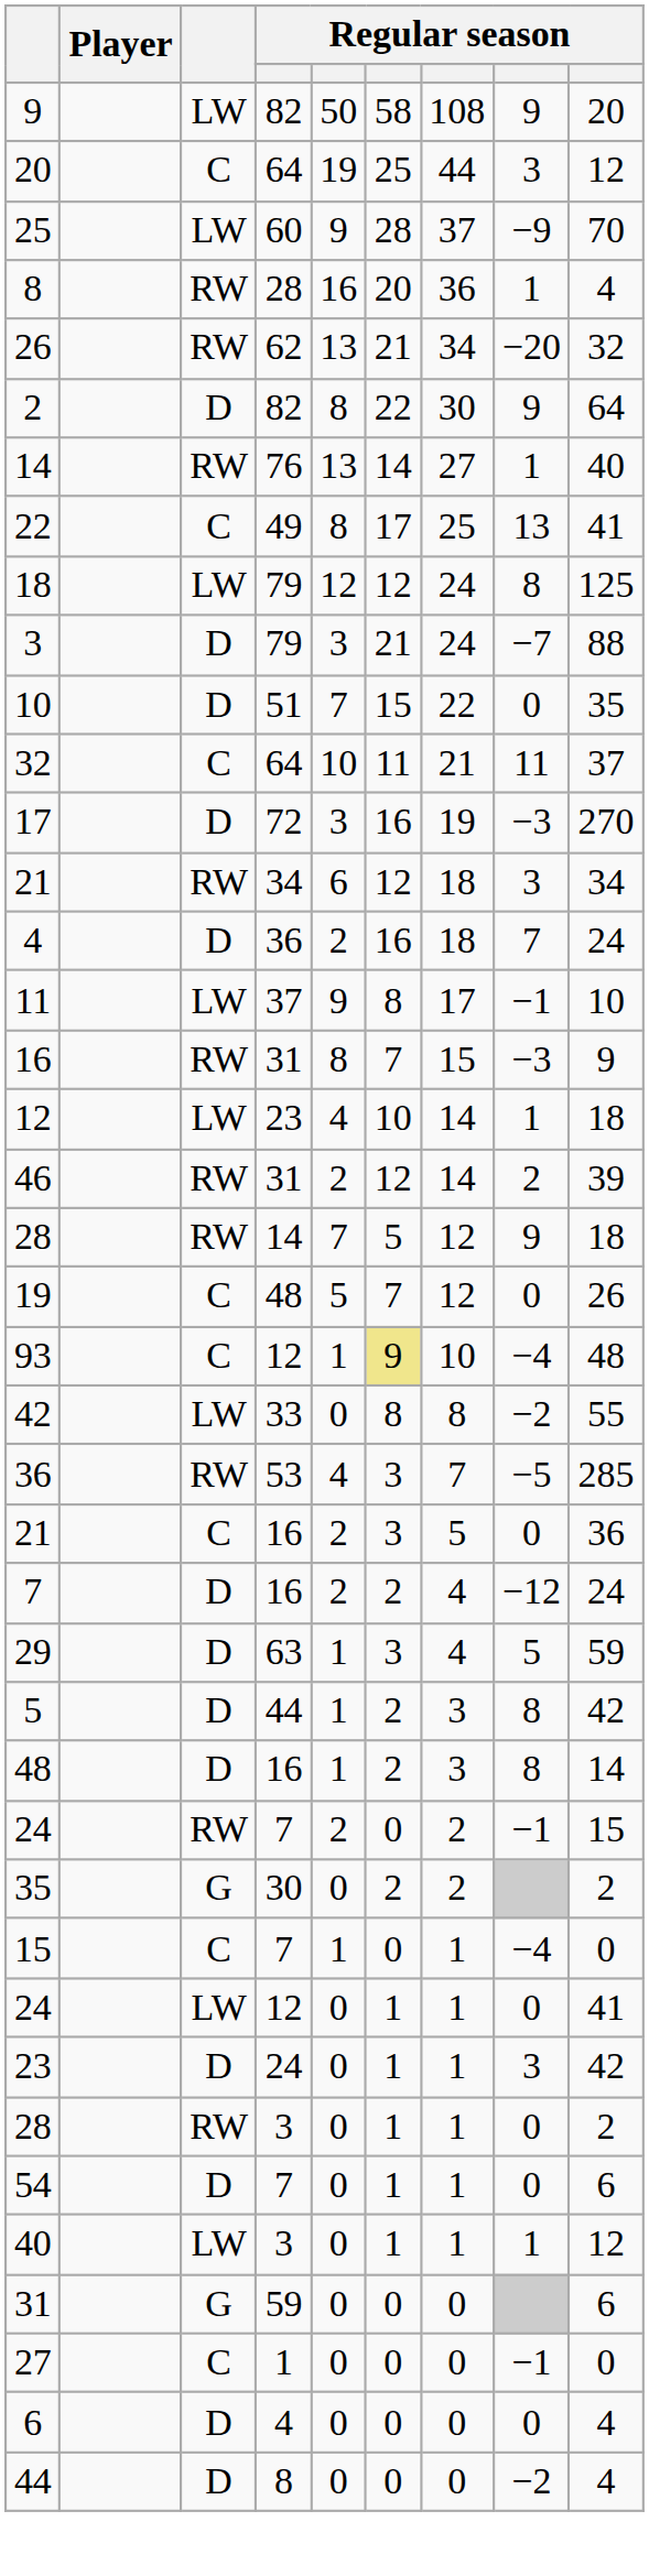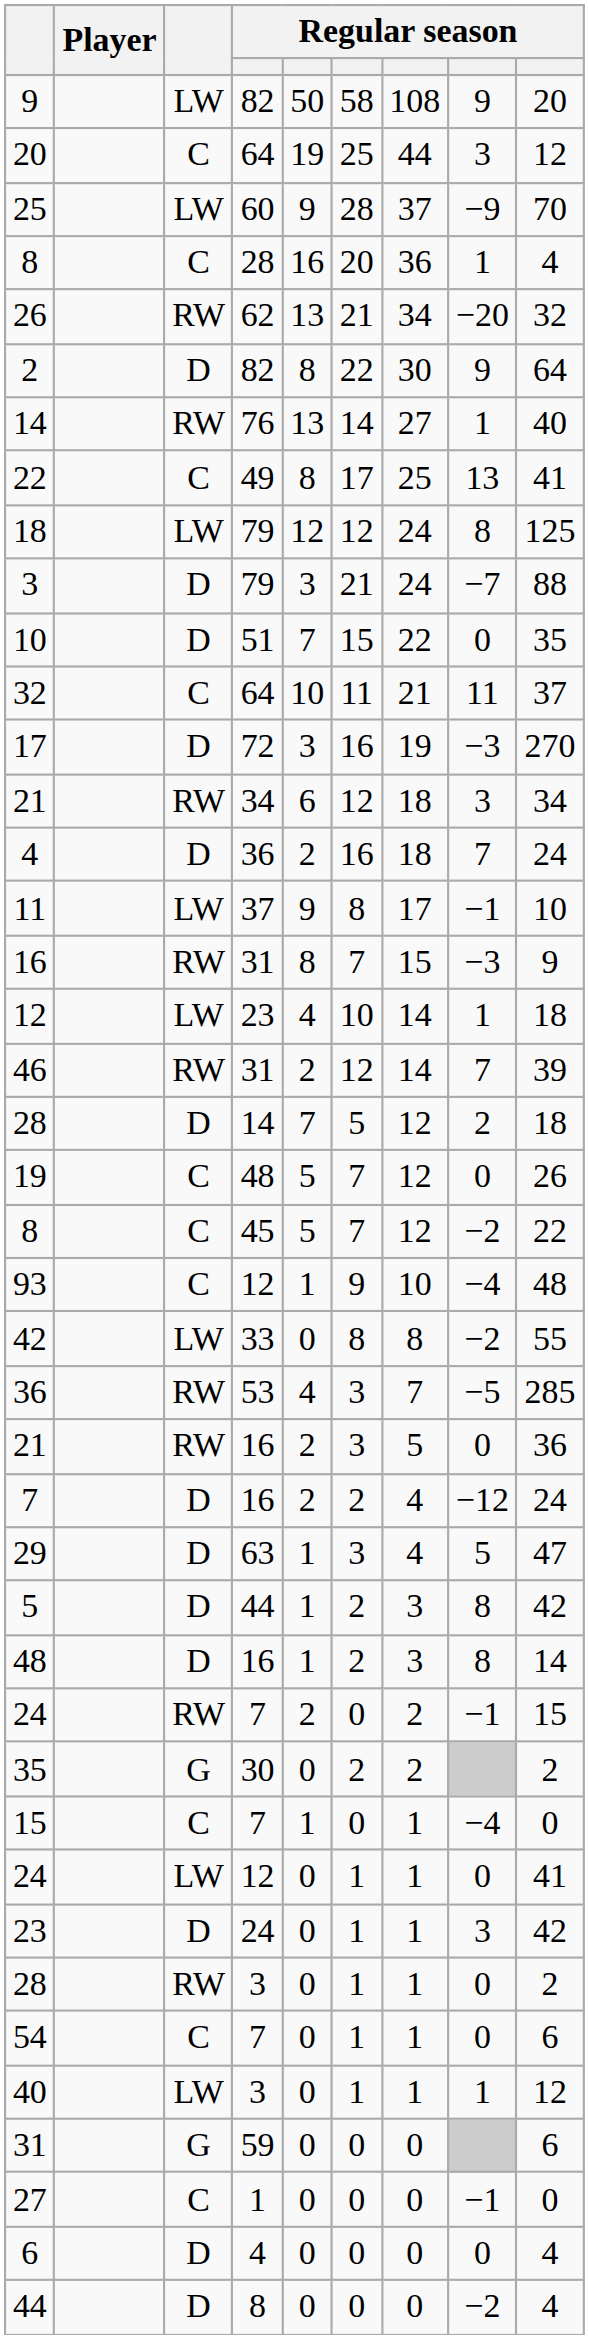8 / 28 | column 3: RW -> C
46 | column 8: 2 -> 7
28 / 14 | column 3: RW -> D
28 / 14 | column 8: 9 -> 2
+ row: 8 | C | 45 | 5 | 7 | 12 | −2 | 22
93 | column 6: khaki background -> no background
21 / 16 | column 3: C -> RW
29 | column 9: 59 -> 47
54 | column 3: D -> C
